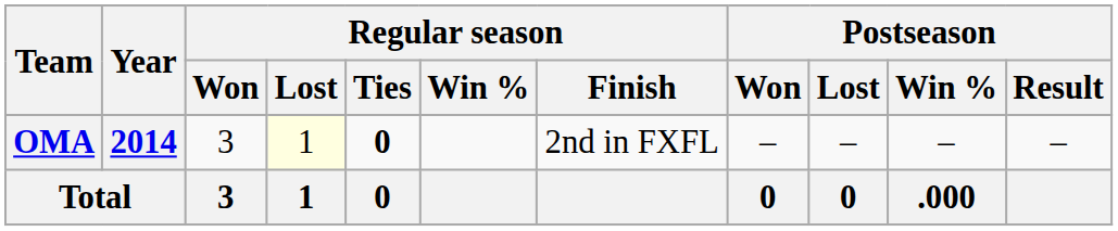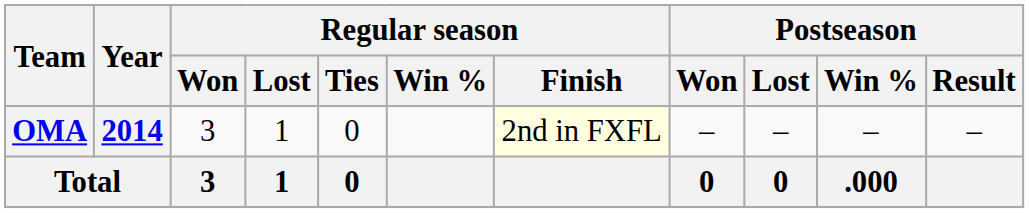OMA | Regular season / Lost: lightyellow background -> no background
OMA | Regular season / Ties: bold -> normal
OMA | Regular season / Finish: no background -> lightyellow background
